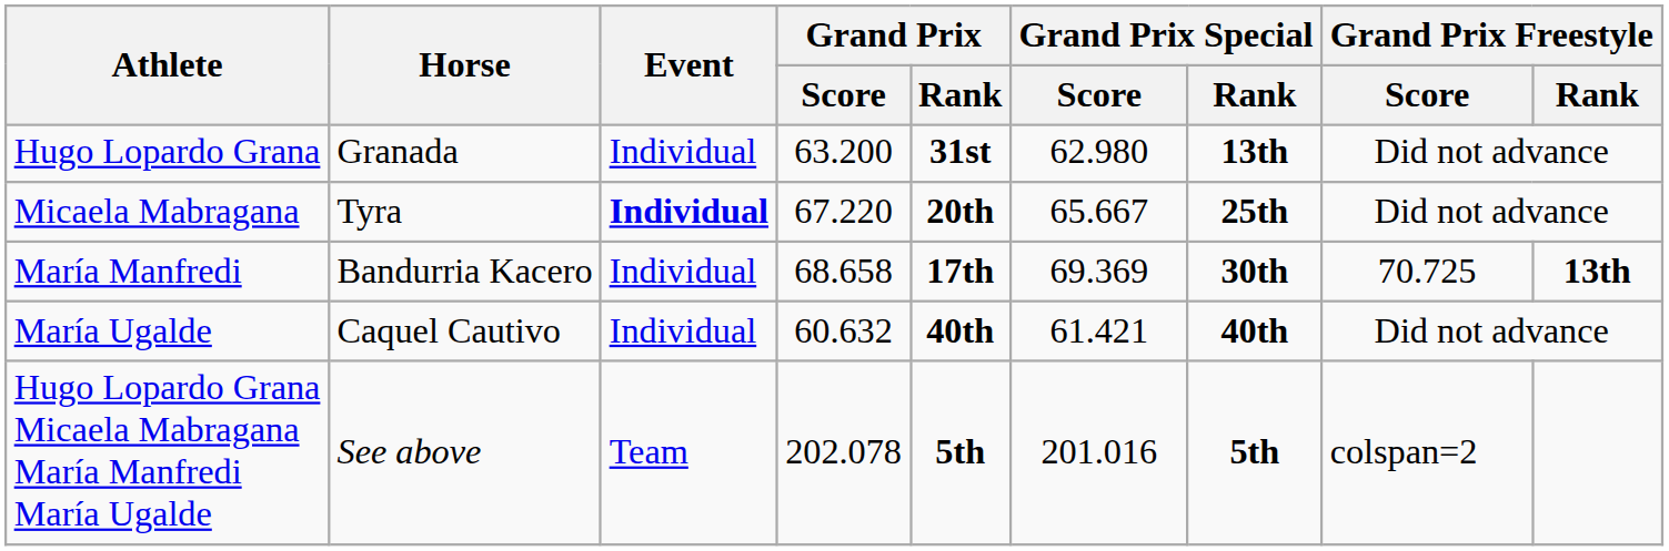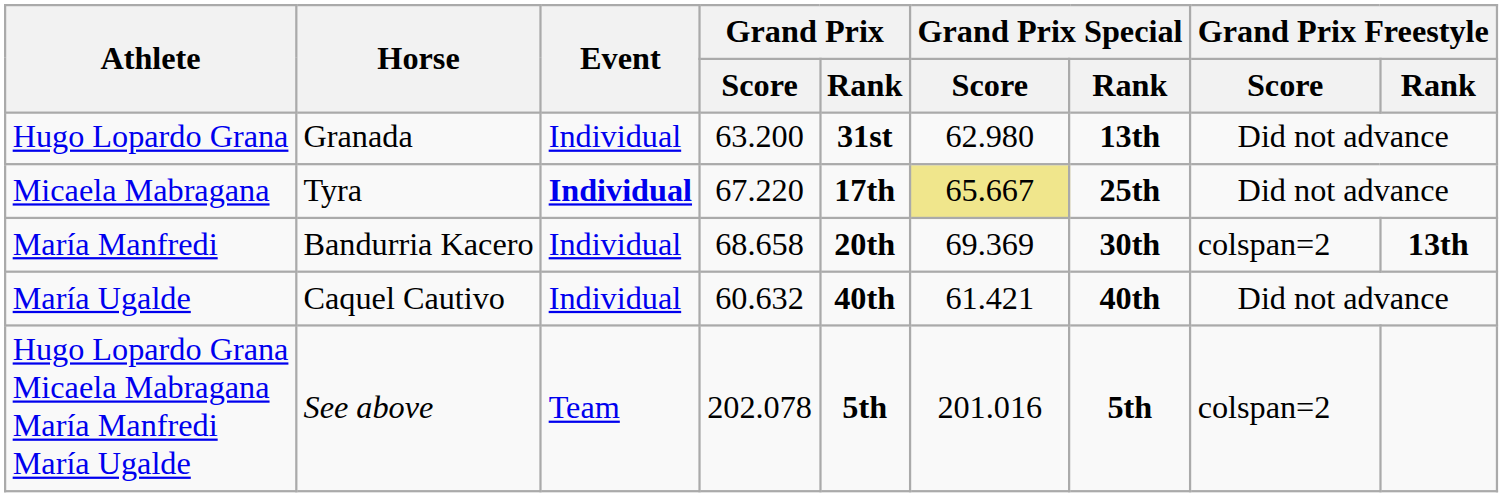Micaela Mabragana | Grand Prix / Rank: 20th -> 17th
Micaela Mabragana | Grand Prix Special / Score: no background -> khaki background
María Manfredi | Grand Prix / Rank: 17th -> 20th
María Manfredi | Grand Prix Freestyle / Score: 70.725 -> colspan=2
